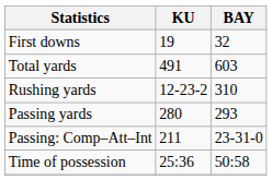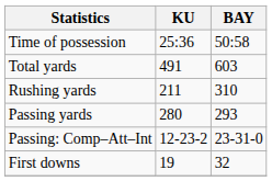rows swapped: First downs <-> Time of possession
Rushing yards | KU: 12-23-2 -> 211
Passing: Comp–Att–Int | KU: 211 -> 12-23-2
